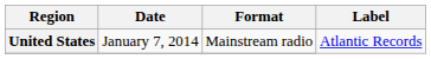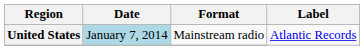United States | Date: no background -> lightblue background
